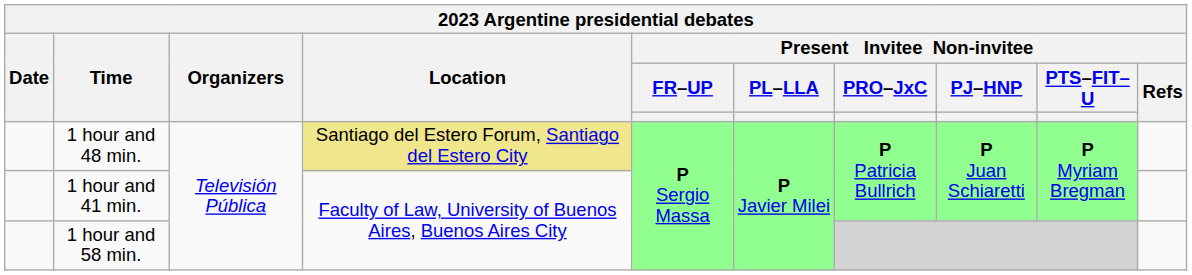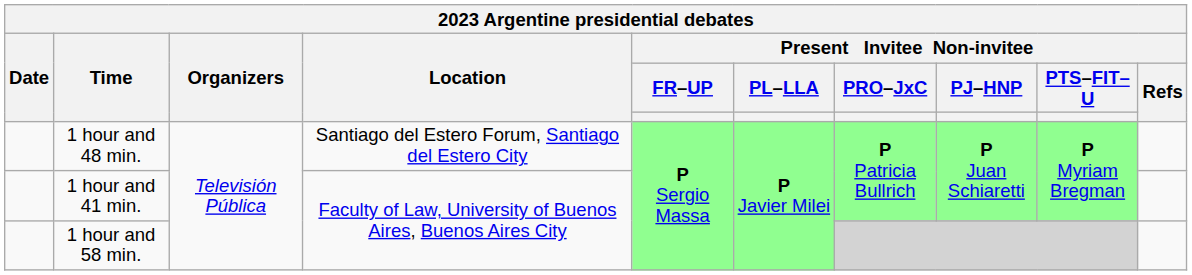1 hour and 48 min. | Location: khaki background -> no background
